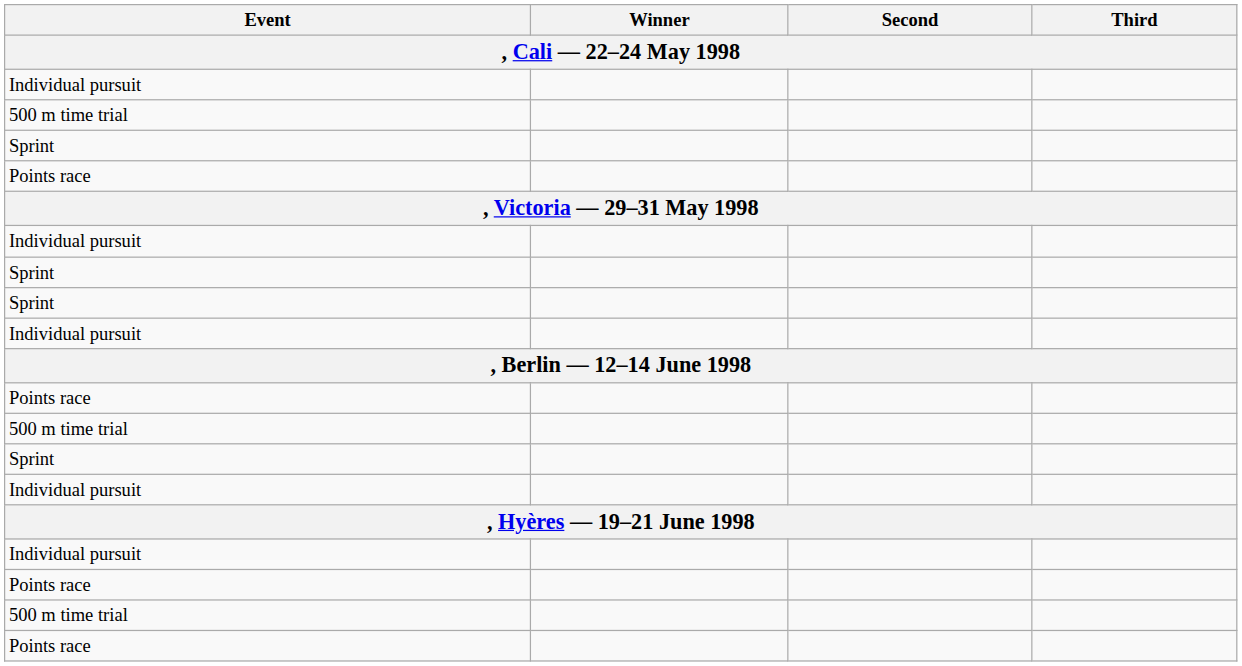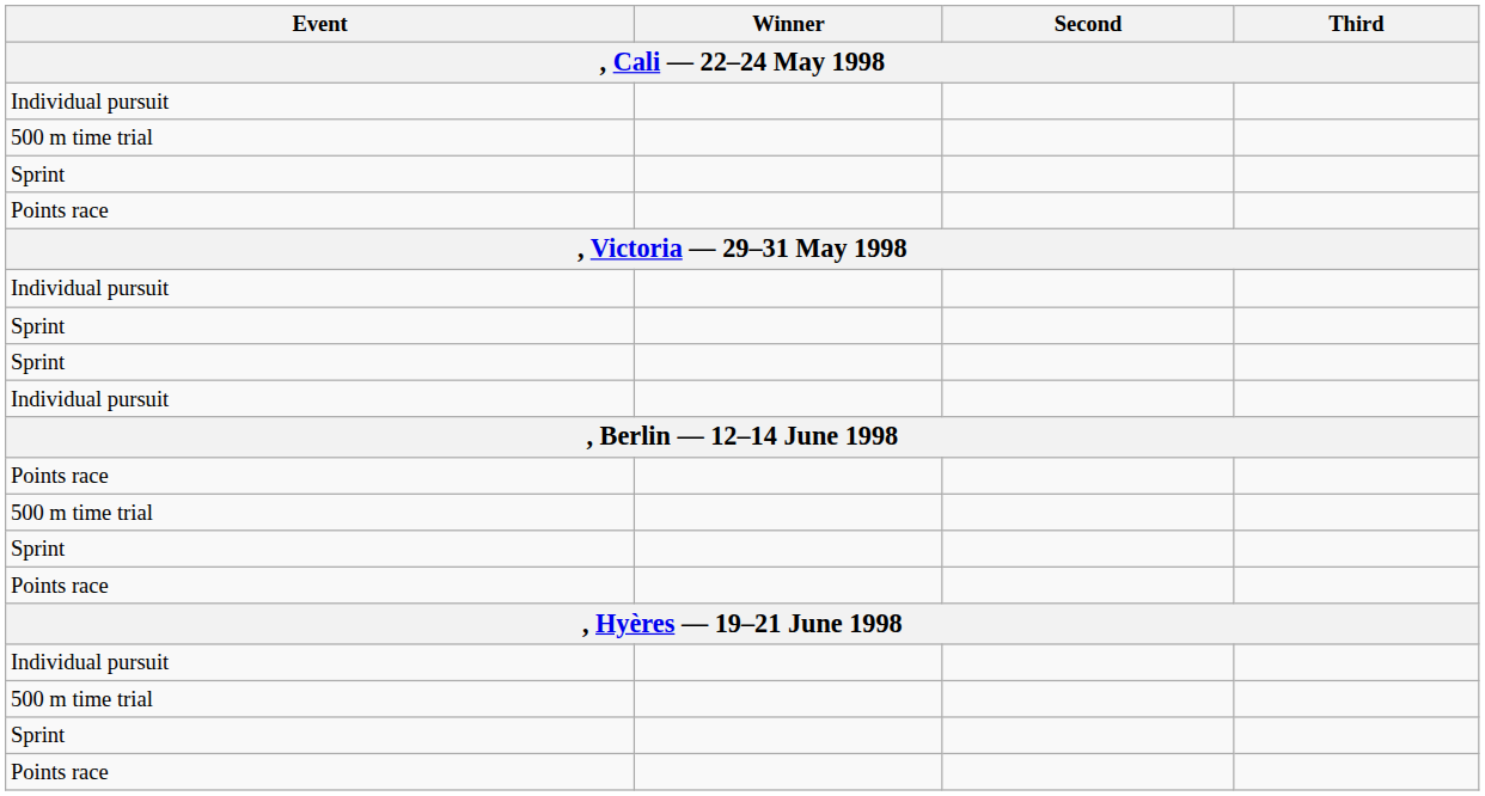row 16 | Event: Individual pursuit -> Points race
row 19 | Event: Points race -> 500 m time trial
row 20 | Event: 500 m time trial -> Sprint
